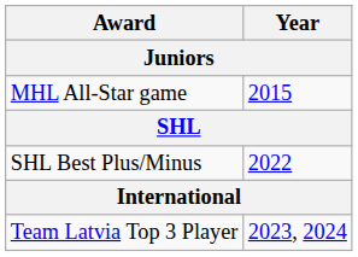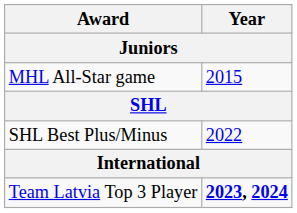Team Latvia Top 3 Player | Year: normal -> bold
